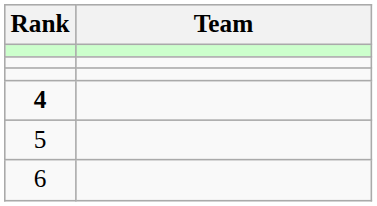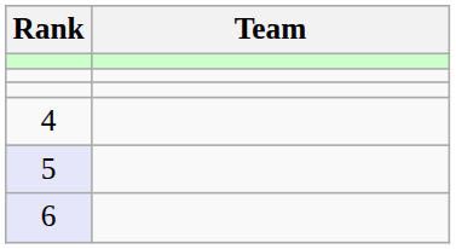row 5 | Rank: bold -> normal
row 6 | Rank: no background -> lavender background
row 7 | Rank: no background -> lavender background
